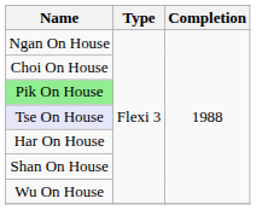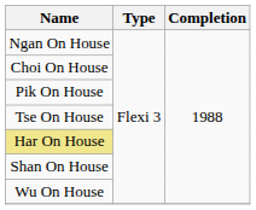Pik On House | Name: lightgreen background -> no background
Tse On House | Name: lavender background -> no background
Har On House | Name: no background -> khaki background
